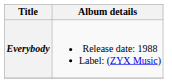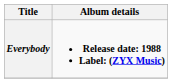Everybody | Album details: normal -> bold
